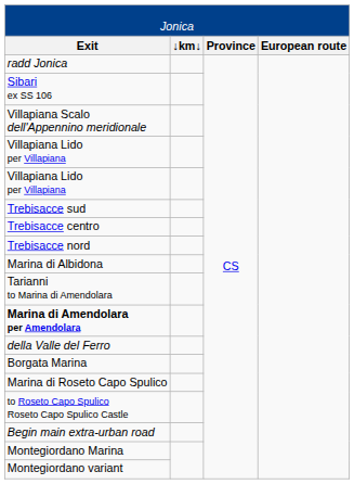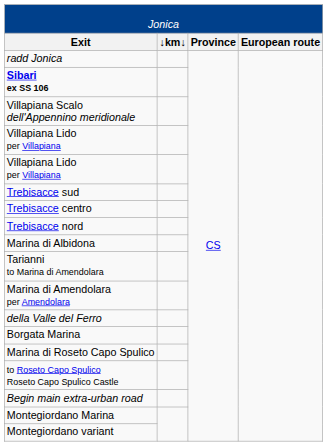Sibari ex SS 106 | column 1: normal -> bold
Marina di Amendolara per Amendolara | column 1: bold -> normal
